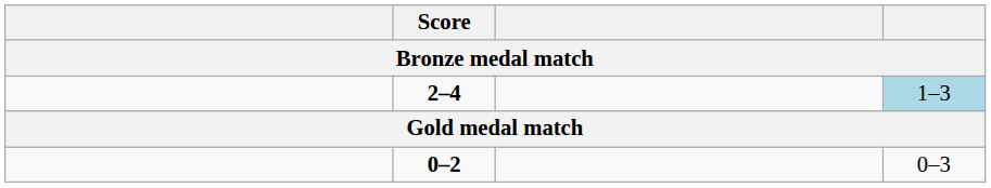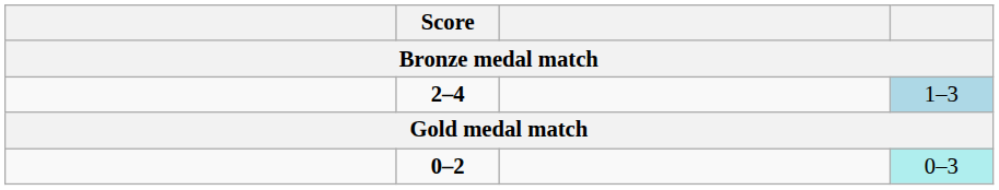0–2 | column 4: no background -> paleturquoise background
